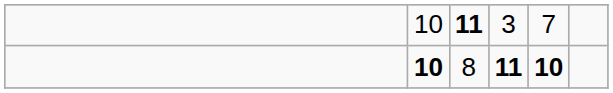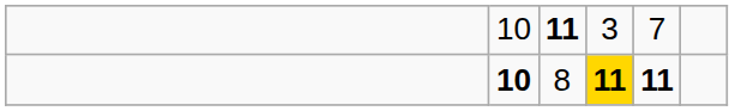row 2 | column 4: no background -> gold background
row 2 | column 5: 10 -> 11
